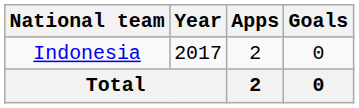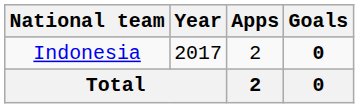Indonesia | Goals: normal -> bold
